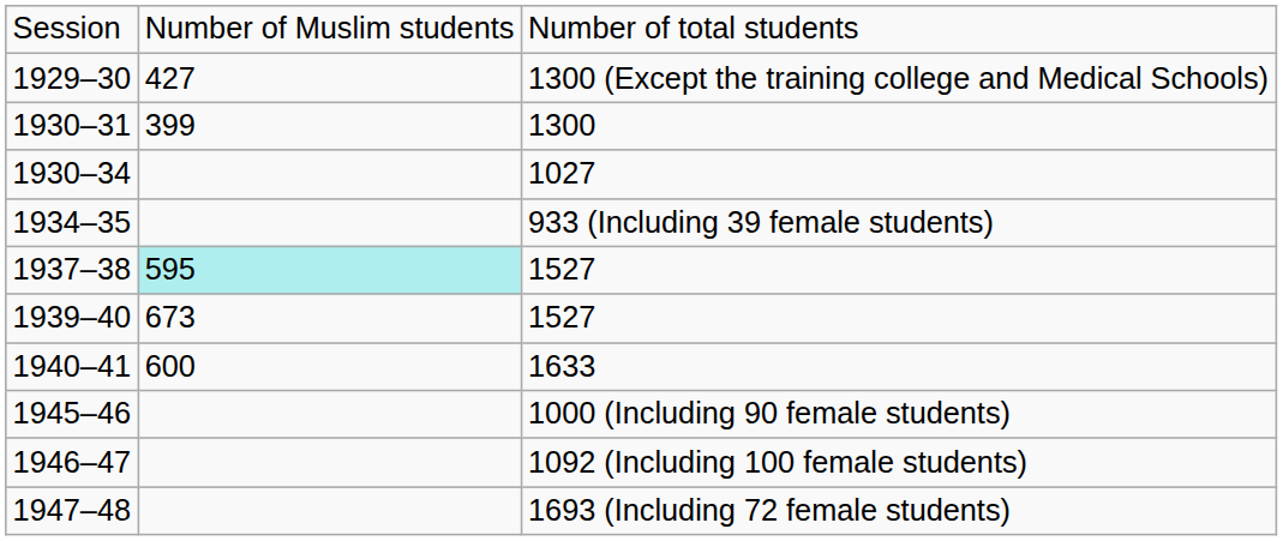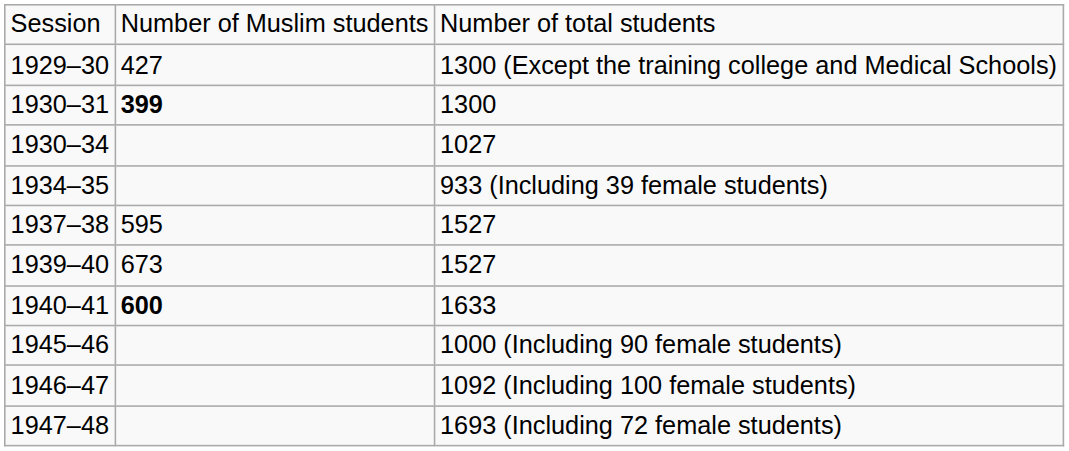1300 | column 2: normal -> bold
1937–38 / 1527 | column 2: paleturquoise background -> no background
1633 | column 2: normal -> bold
